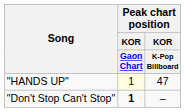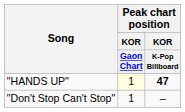"HANDS UP" | Peak chart position / KOR / K-Pop Billboard: normal -> bold
"Don't Stop Can't Stop" | Peak chart position / KOR / Gaon Chart: bold -> normal
